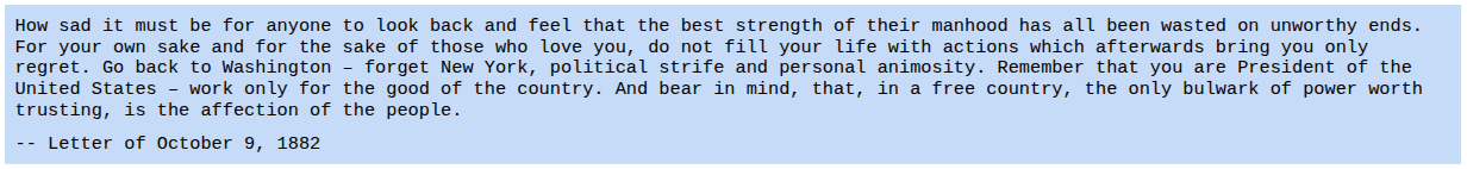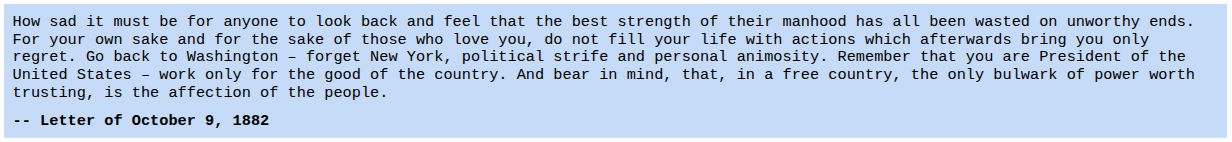row 2 | column 1: normal -> bold
